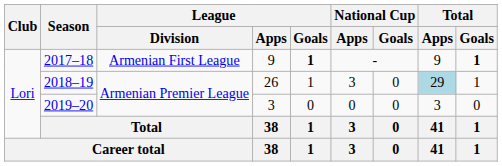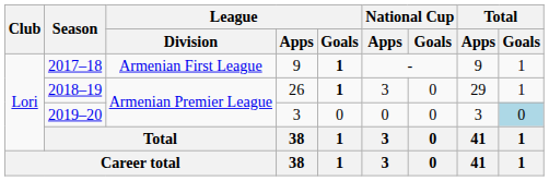2017–18 | Total / Goals: bold -> normal
2018–19 | League / Goals: normal -> bold
2018–19 | Total / Apps: lightblue background -> no background
2019–20 | Total / Goals: no background -> lightblue background
